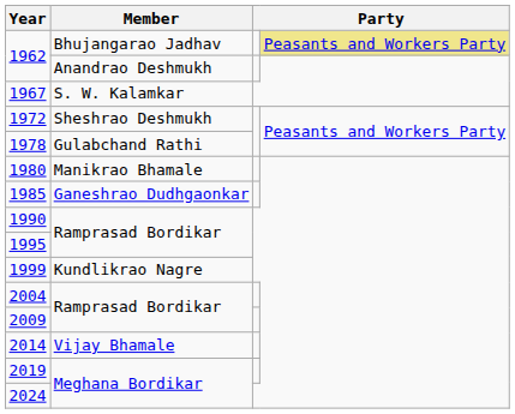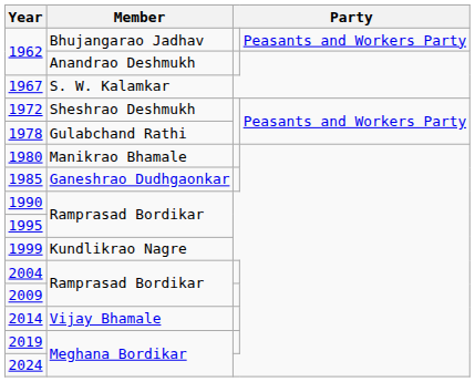1962 / Bhujangarao Jadhav | column 4: khaki background -> no background
